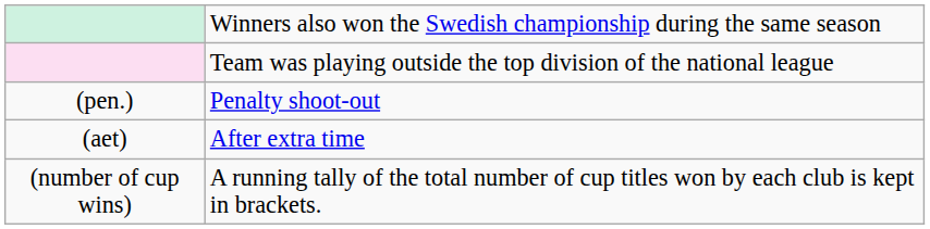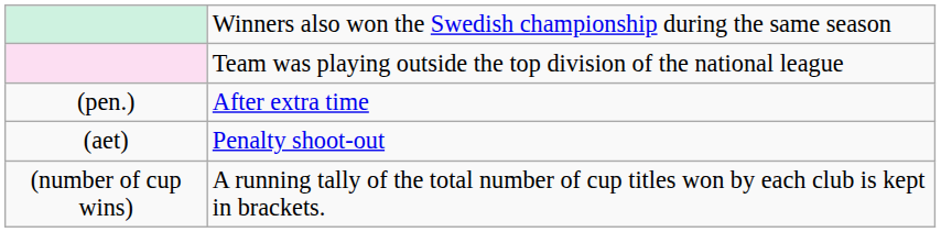row 3 | column 2: Penalty shoot-out -> After extra time
row 4 | column 2: After extra time -> Penalty shoot-out
